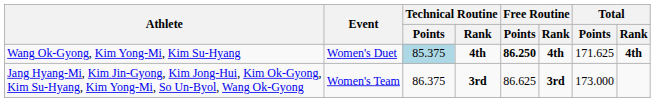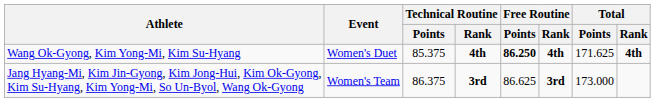Wang Ok-Gyong, Kim Yong-Mi, Kim Su-Hyang | Technical Routine / Points: lightblue background -> no background
